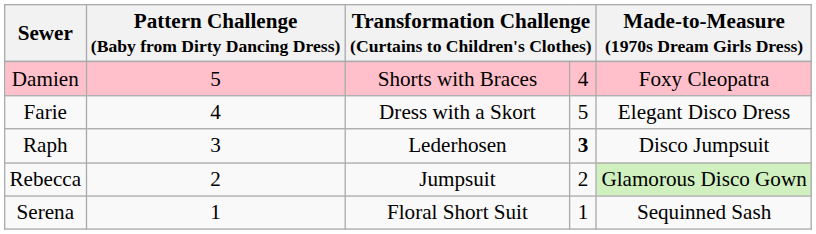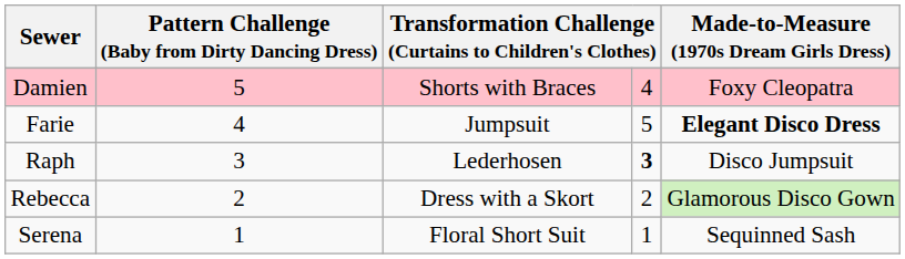Farie | column 3: Dress with a Skort -> Jumpsuit
Farie | Made-to-Measure (1970s Dream Girls Dress): normal -> bold
Rebecca | column 3: Jumpsuit -> Dress with a Skort
